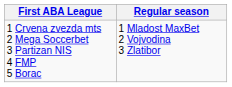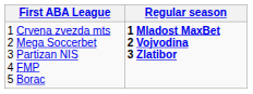row 2 | Regular season: normal -> bold
